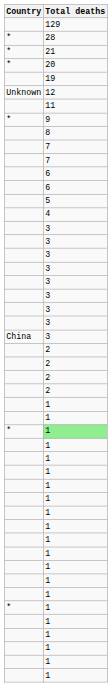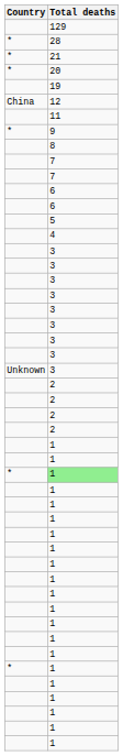row 7 | Country: Unknown -> China
row 25 | Country: China -> Unknown
